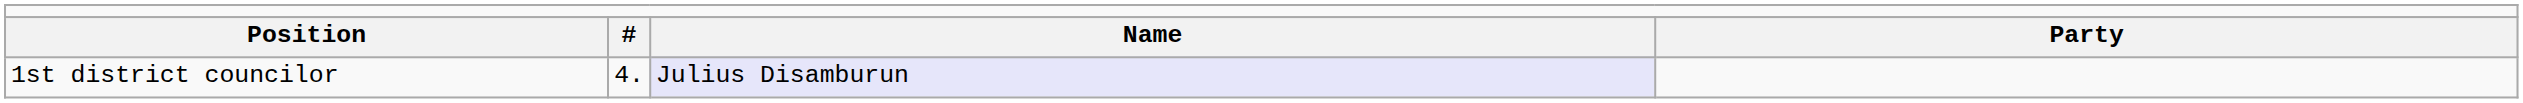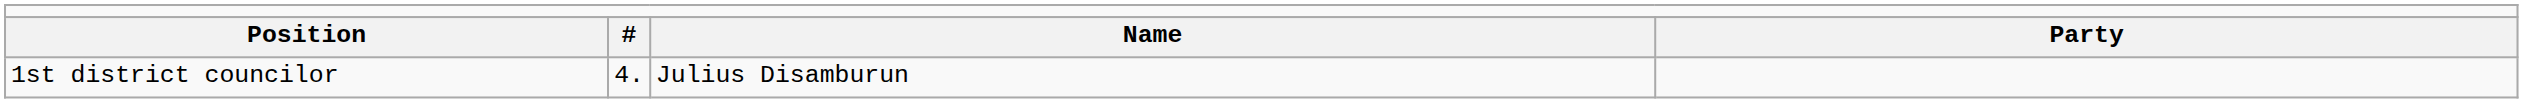1st district councilor | column 3: lavender background -> no background
